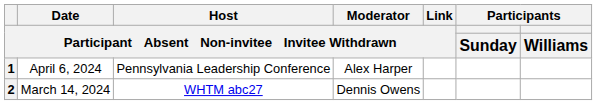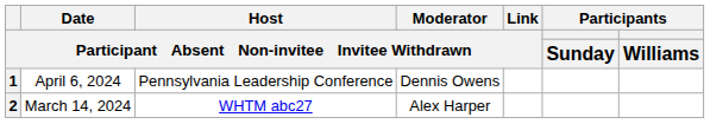1 | Moderator / Participant Absent Non-invitee Invitee Withdrawn: Alex Harper -> Dennis Owens
2 | Moderator / Participant Absent Non-invitee Invitee Withdrawn: Dennis Owens -> Alex Harper
